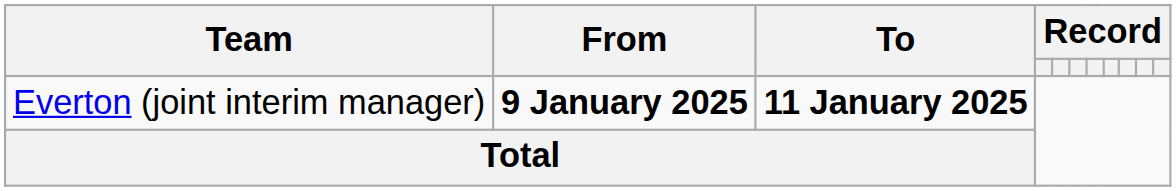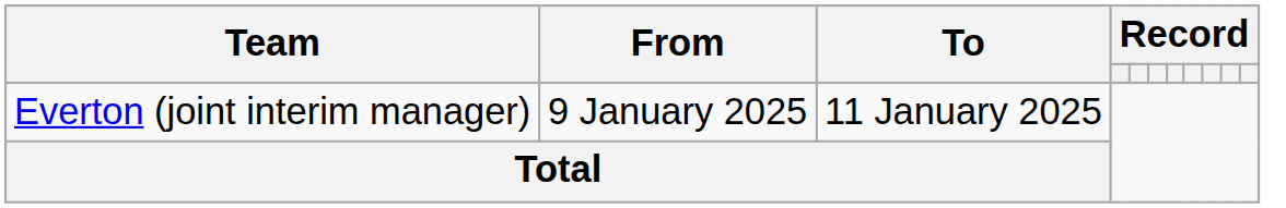Everton (joint interim manager) | From: bold -> normal
Everton (joint interim manager) | To: bold -> normal
